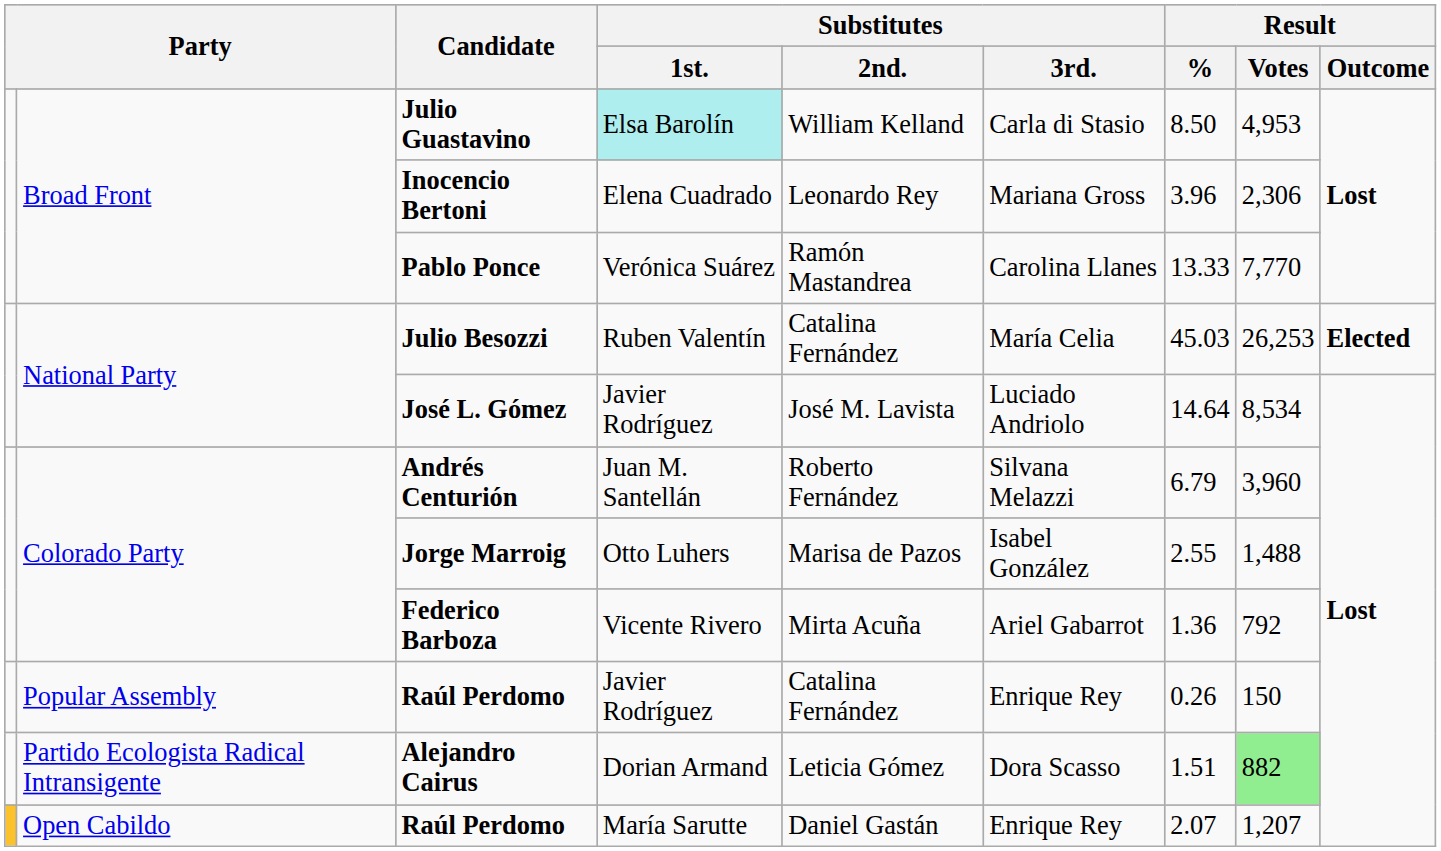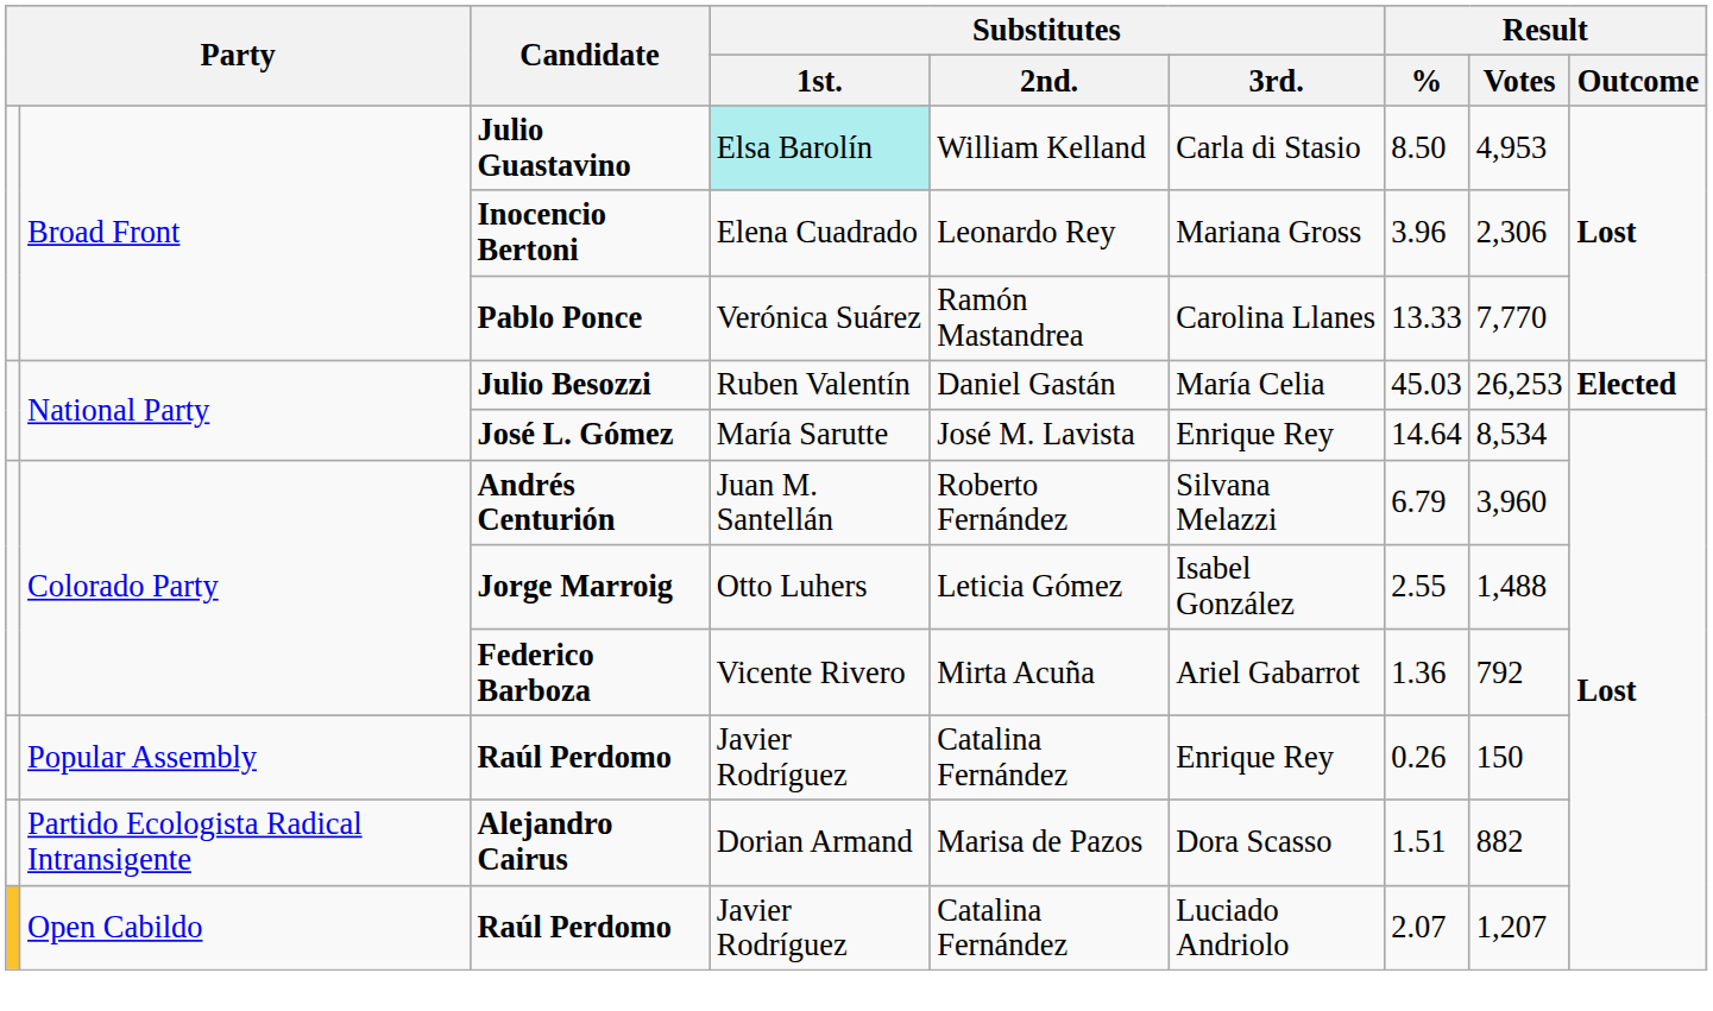Julio Besozzi | Substitutes / 2nd.: Catalina Fernández -> Daniel Gastán
José L. Gómez | Substitutes / 1st.: Javier Rodríguez -> María Sarutte
José L. Gómez | Substitutes / 3rd.: Luciado Andriolo -> Enrique Rey
Jorge Marroig | Substitutes / 2nd.: Marisa de Pazos -> Leticia Gómez
Alejandro Cairus | Substitutes / 2nd.: Leticia Gómez -> Marisa de Pazos
Alejandro Cairus | Result / Votes: lightgreen background -> no background
Open Cabildo / Raúl Perdomo | Substitutes / 1st.: María Sarutte -> Javier Rodríguez
Open Cabildo / Raúl Perdomo | Substitutes / 2nd.: Daniel Gastán -> Catalina Fernández
Open Cabildo / Raúl Perdomo | Substitutes / 3rd.: Enrique Rey -> Luciado Andriolo
